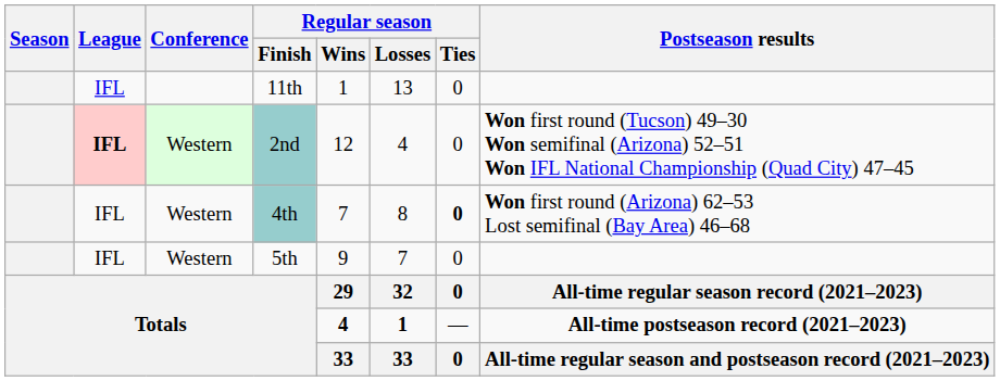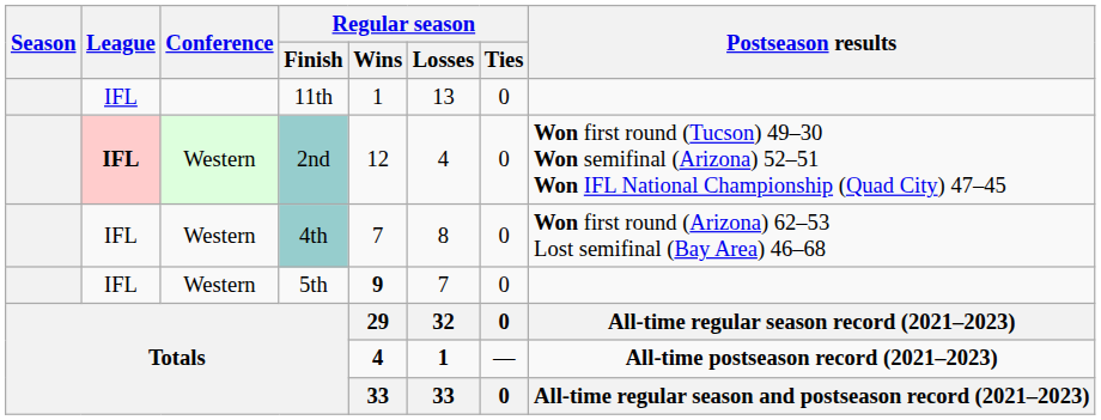4th | Regular season / Ties: bold -> normal
5th | Regular season / Wins: normal -> bold
